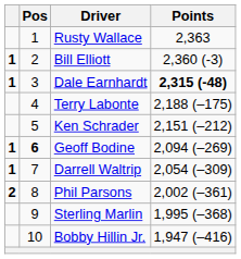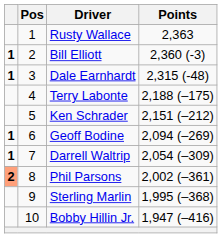Dale Earnhardt | Points: bold -> normal
Geoff Bodine | Pos: bold -> normal
Phil Parsons | column 1: no background -> lightsalmon background
